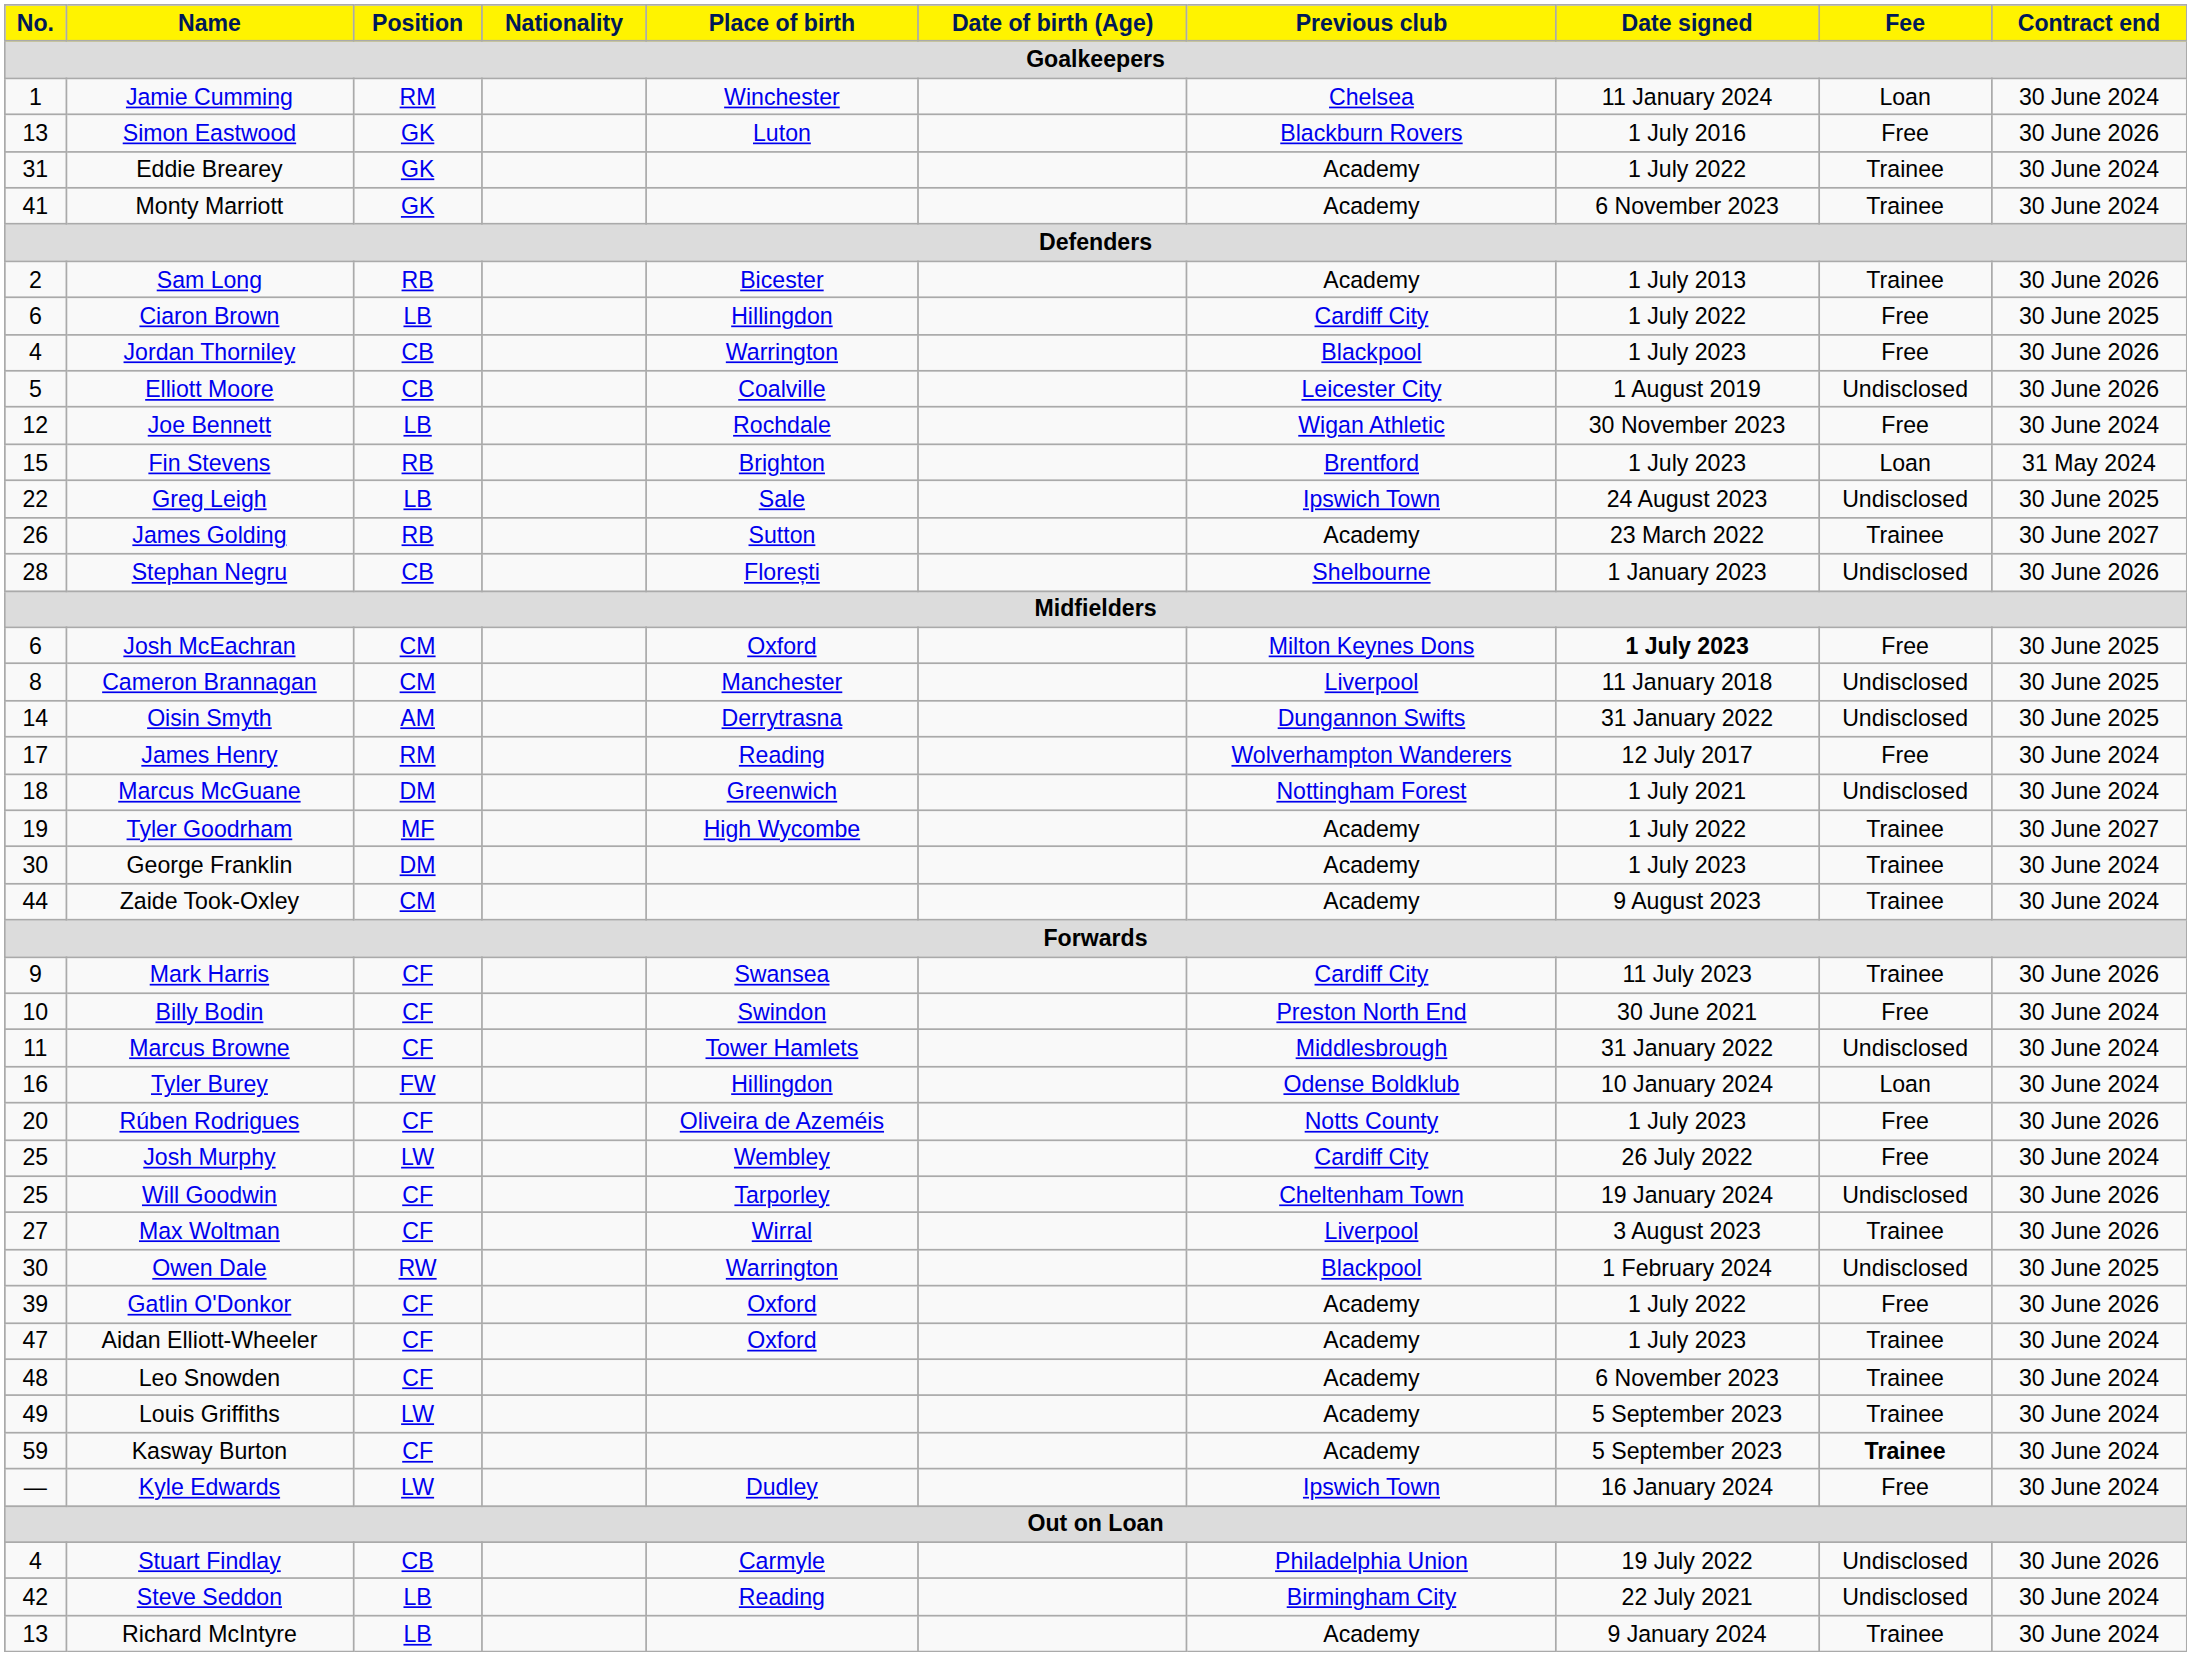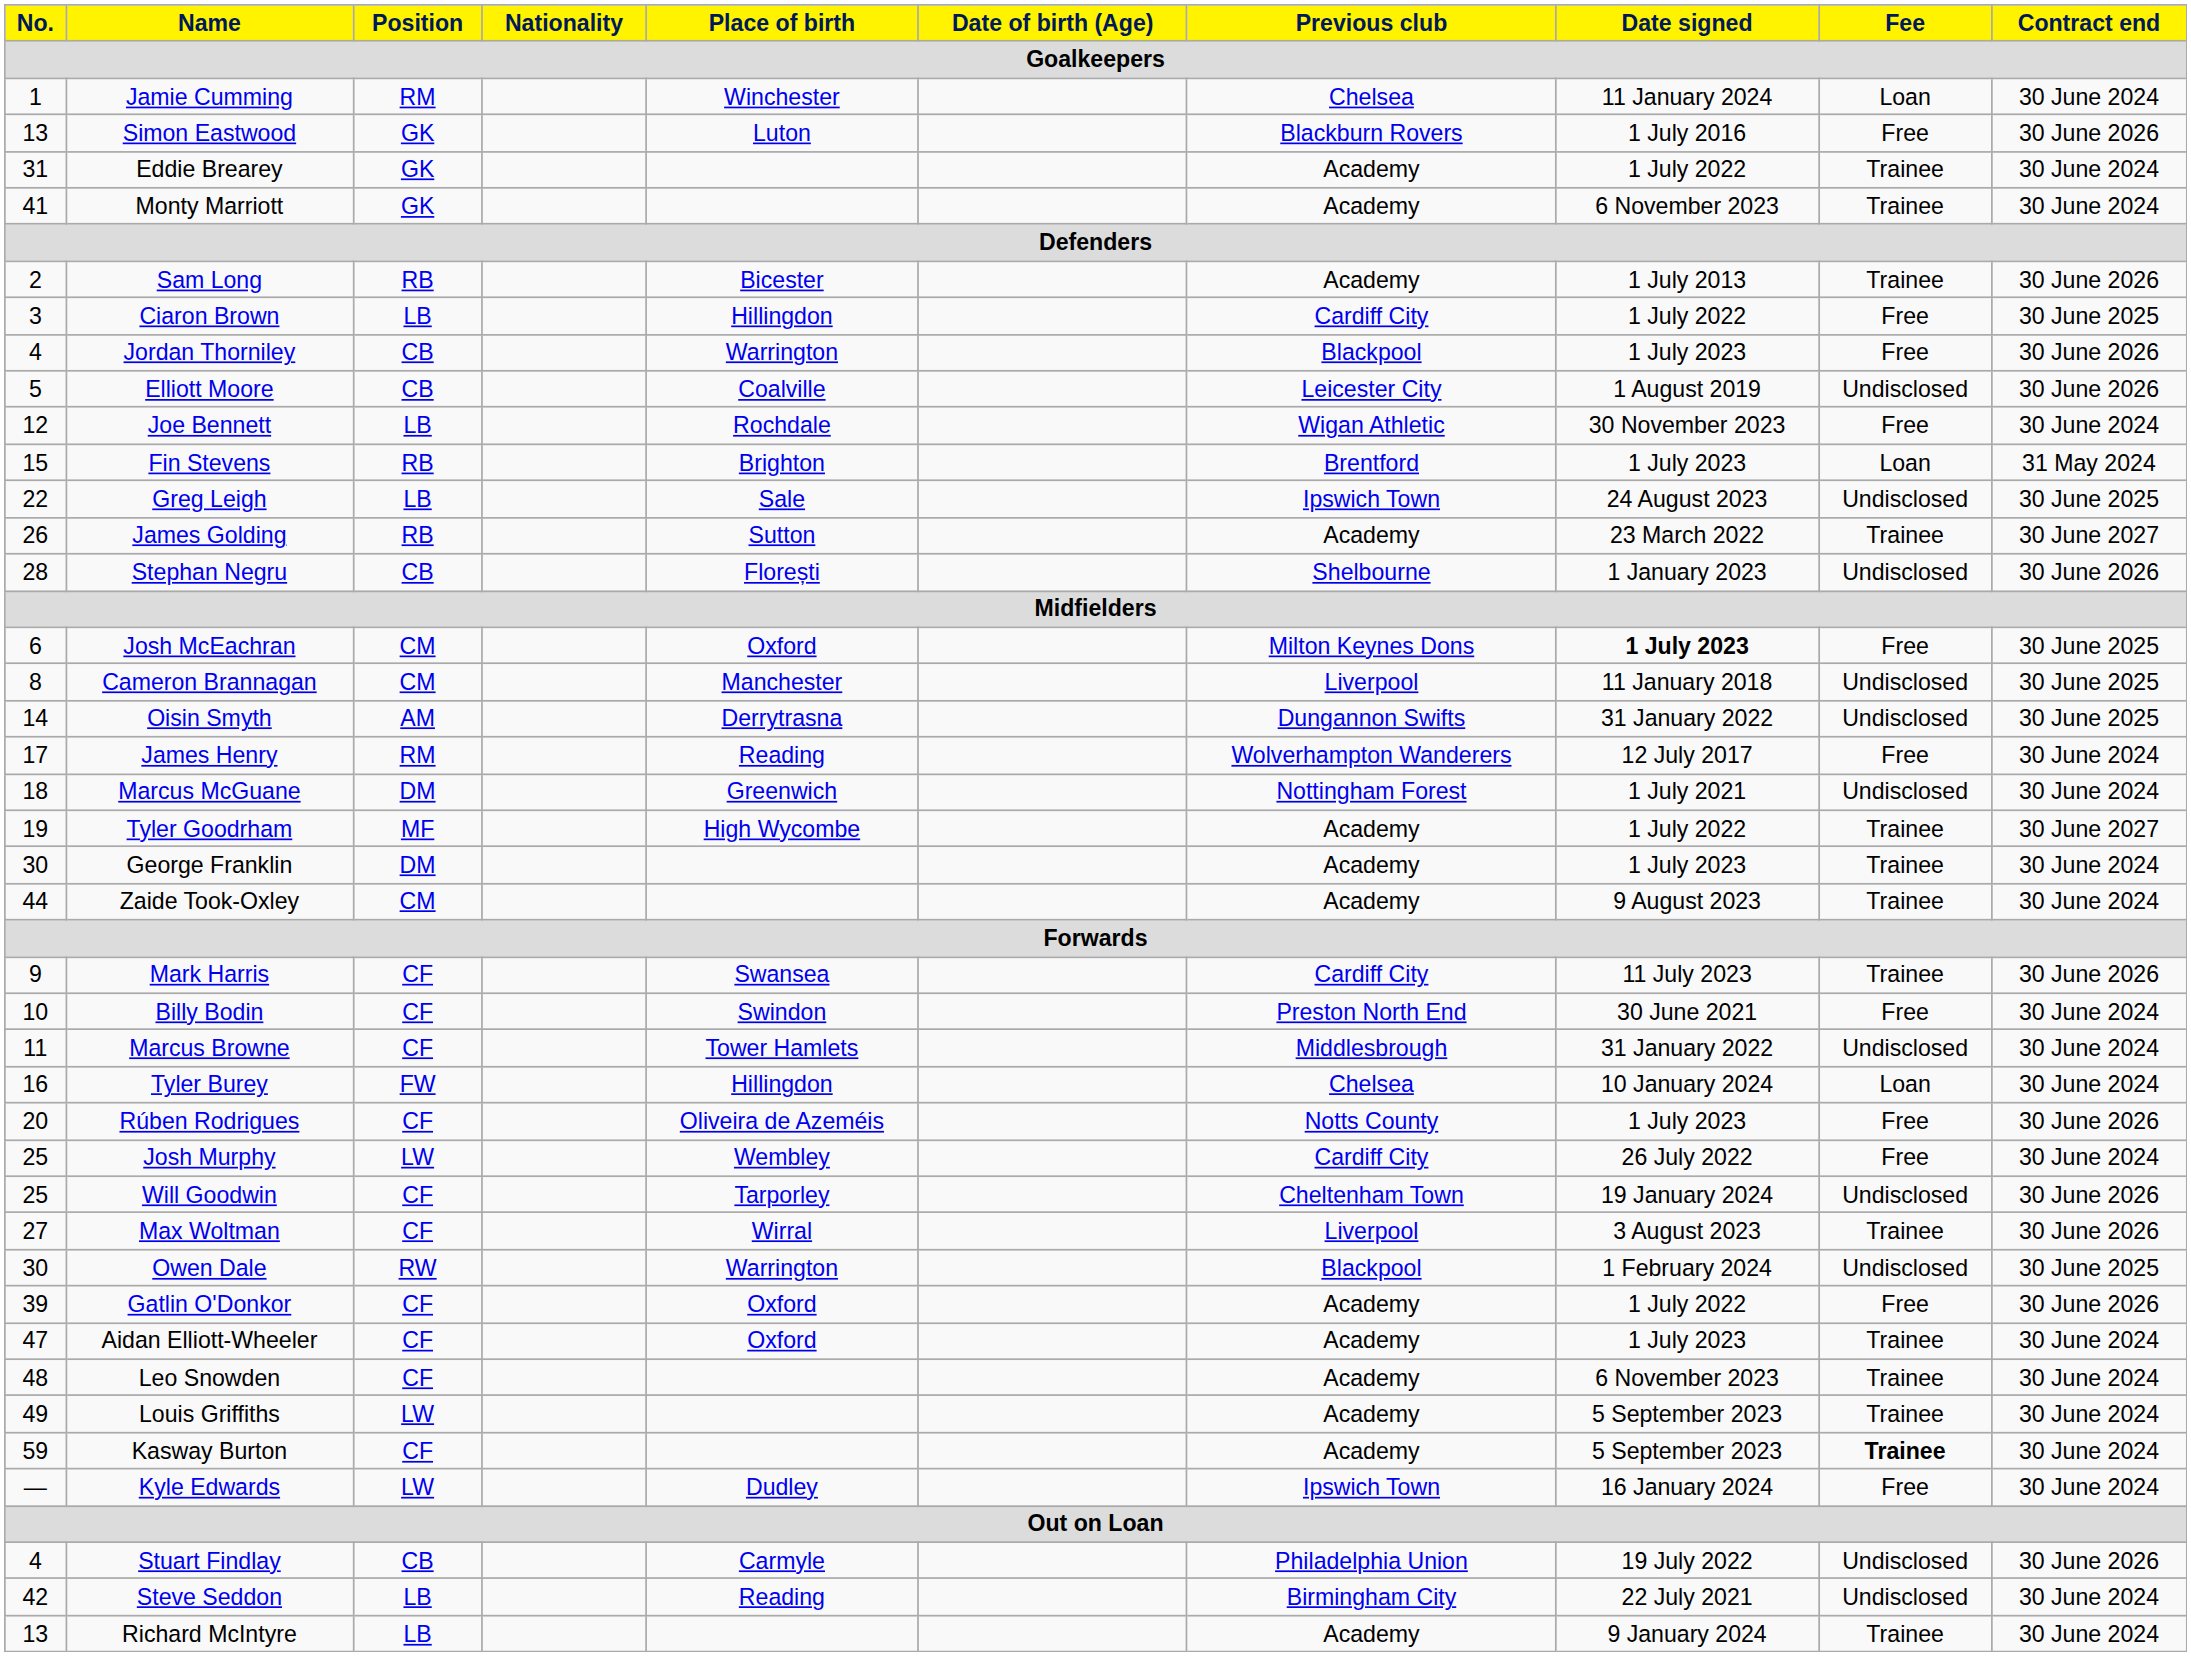Ciaron Brown | No.: 6 -> 3
Tyler Burey | Previous club: Odense Boldklub -> Chelsea
